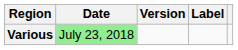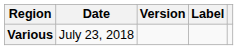Various | Date: lightgreen background -> no background
